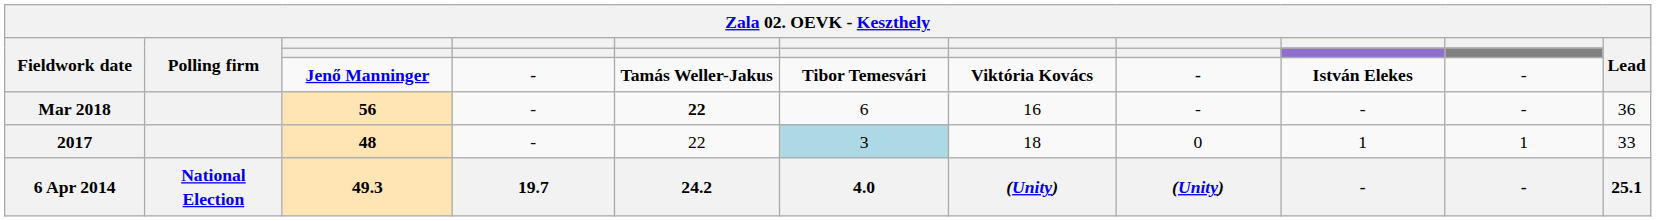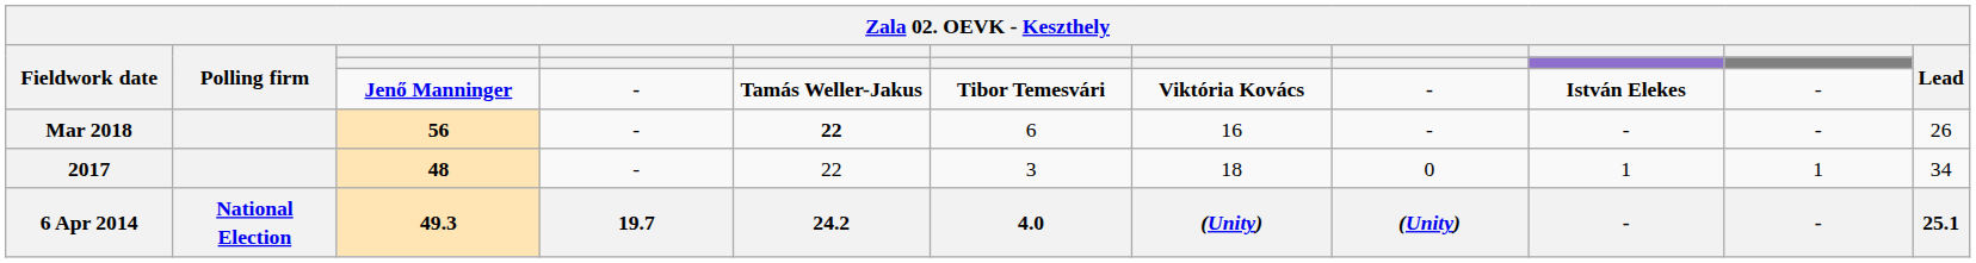Mar 2018 | Lead: 36 -> 26
2017 | column 6: lightblue background -> no background
2017 | Lead: 33 -> 34
